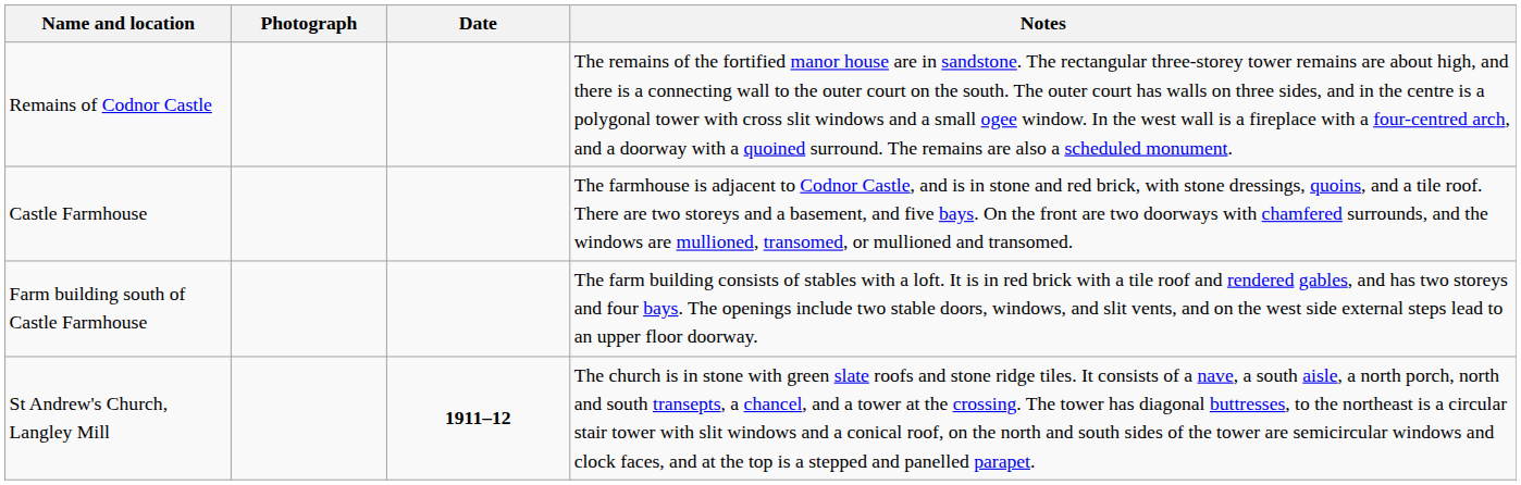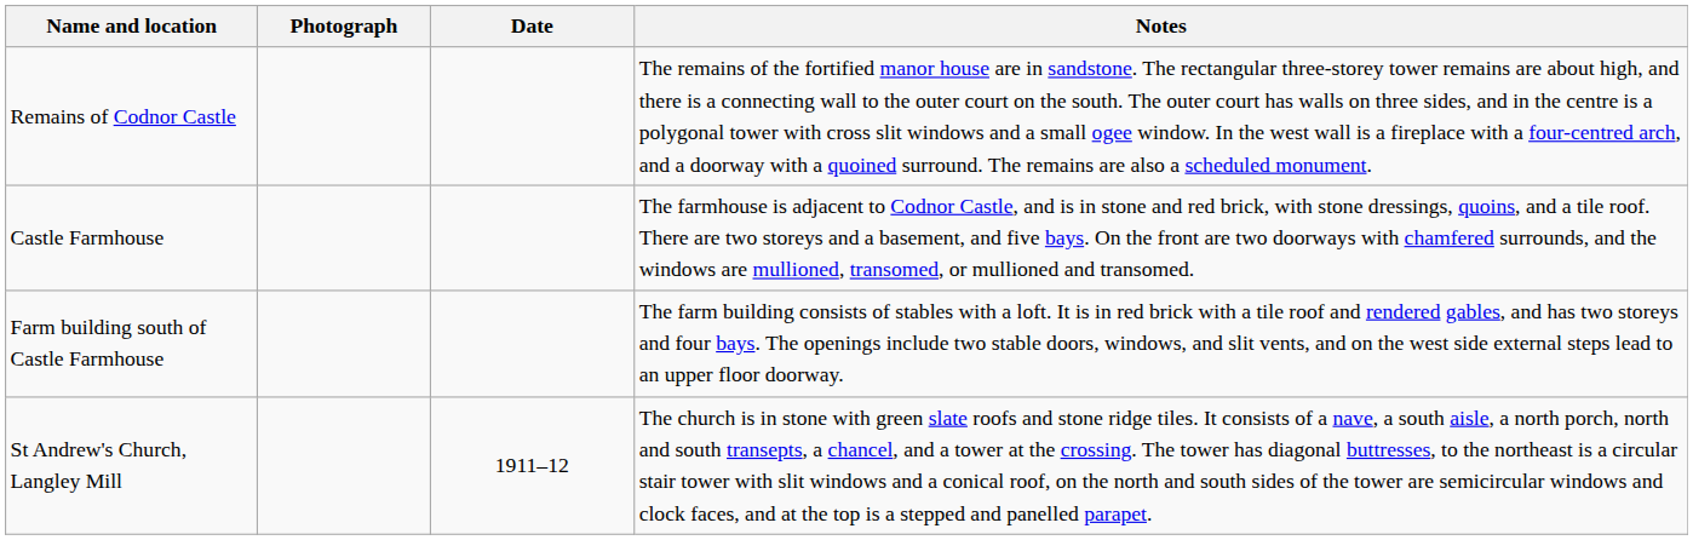St Andrew's Church, Langley Mill | Date: bold -> normal
